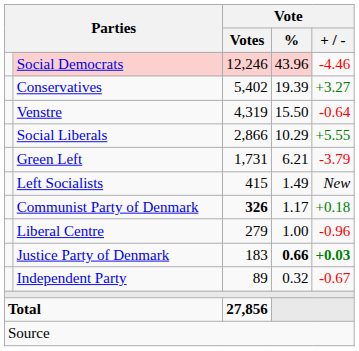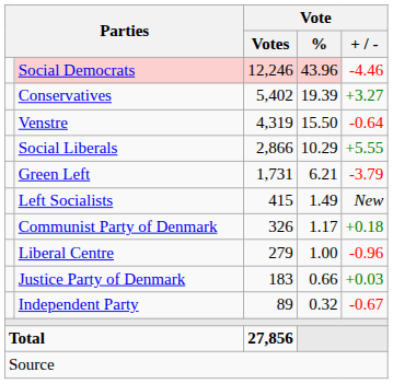Communist Party of Denmark | Vote / Votes: bold -> normal
Justice Party of Denmark | Vote / %: bold -> normal
Justice Party of Denmark | Vote / + / -: bold -> normal
